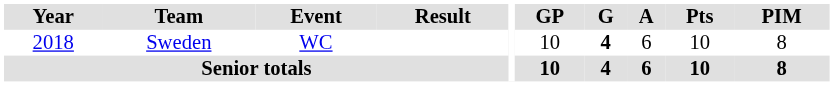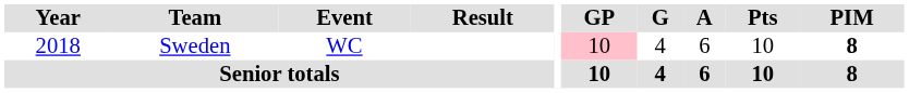Sweden | GP: no background -> pink background
Sweden | G: bold -> normal
Sweden | PIM: normal -> bold
